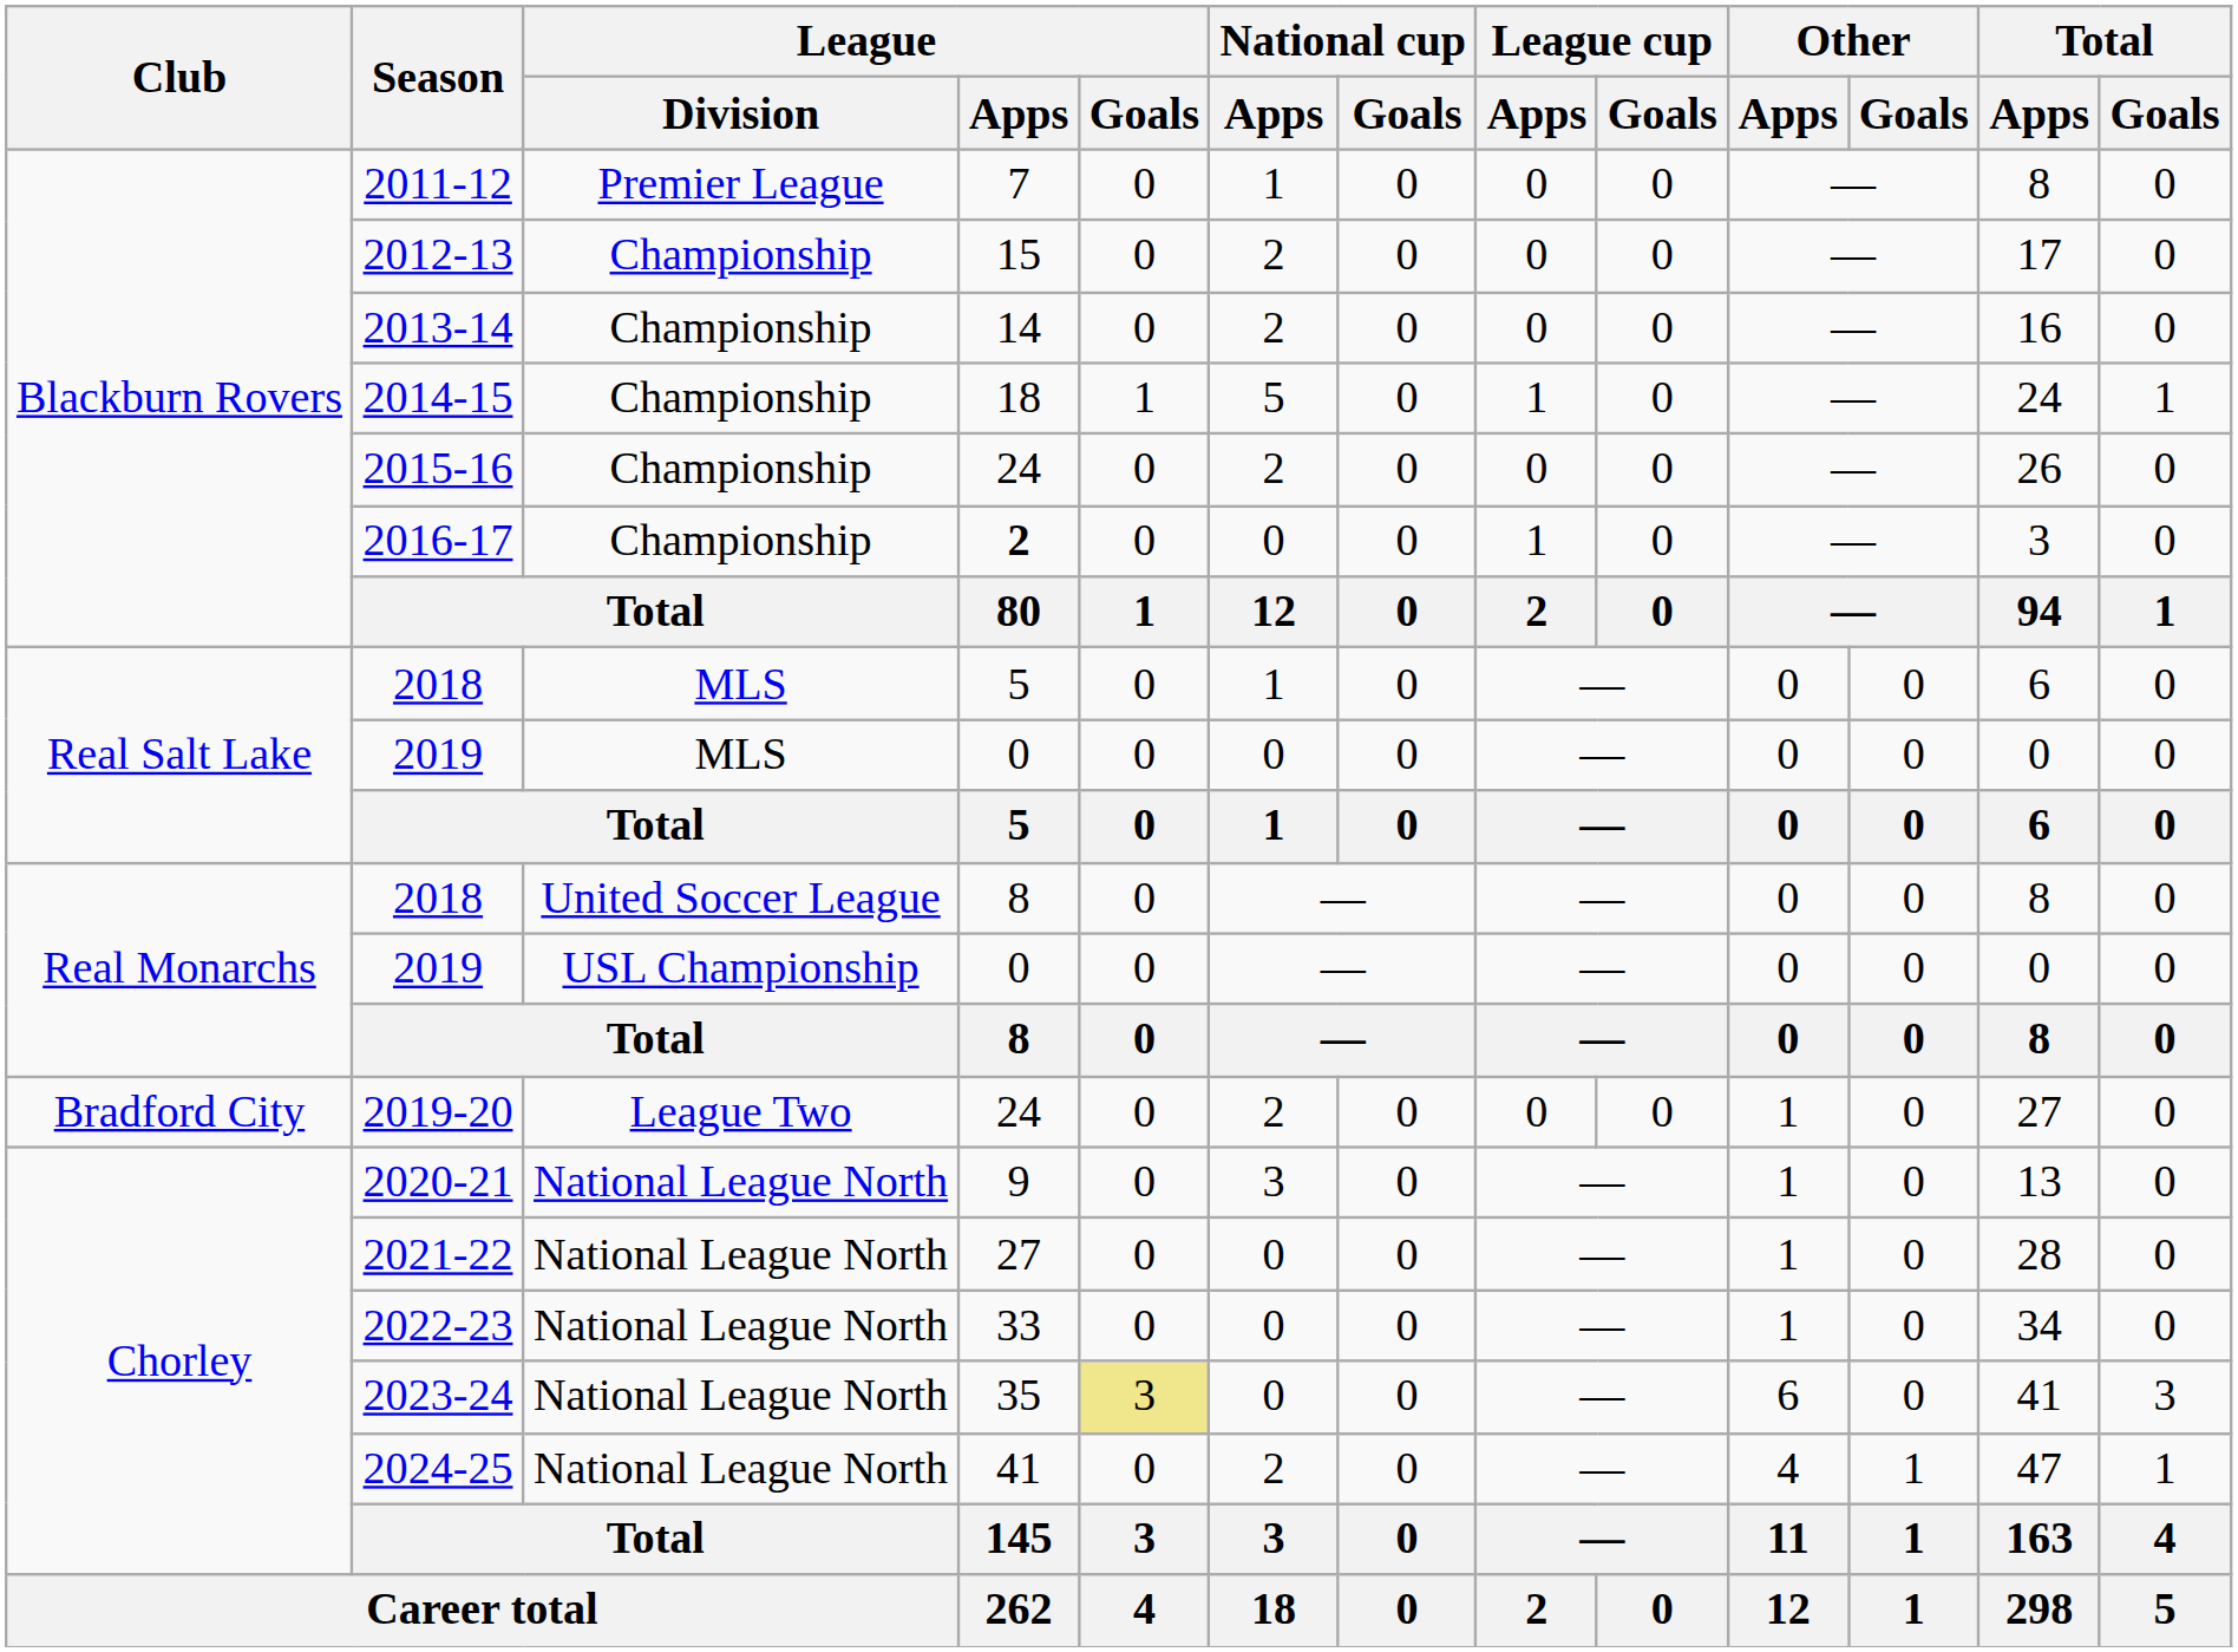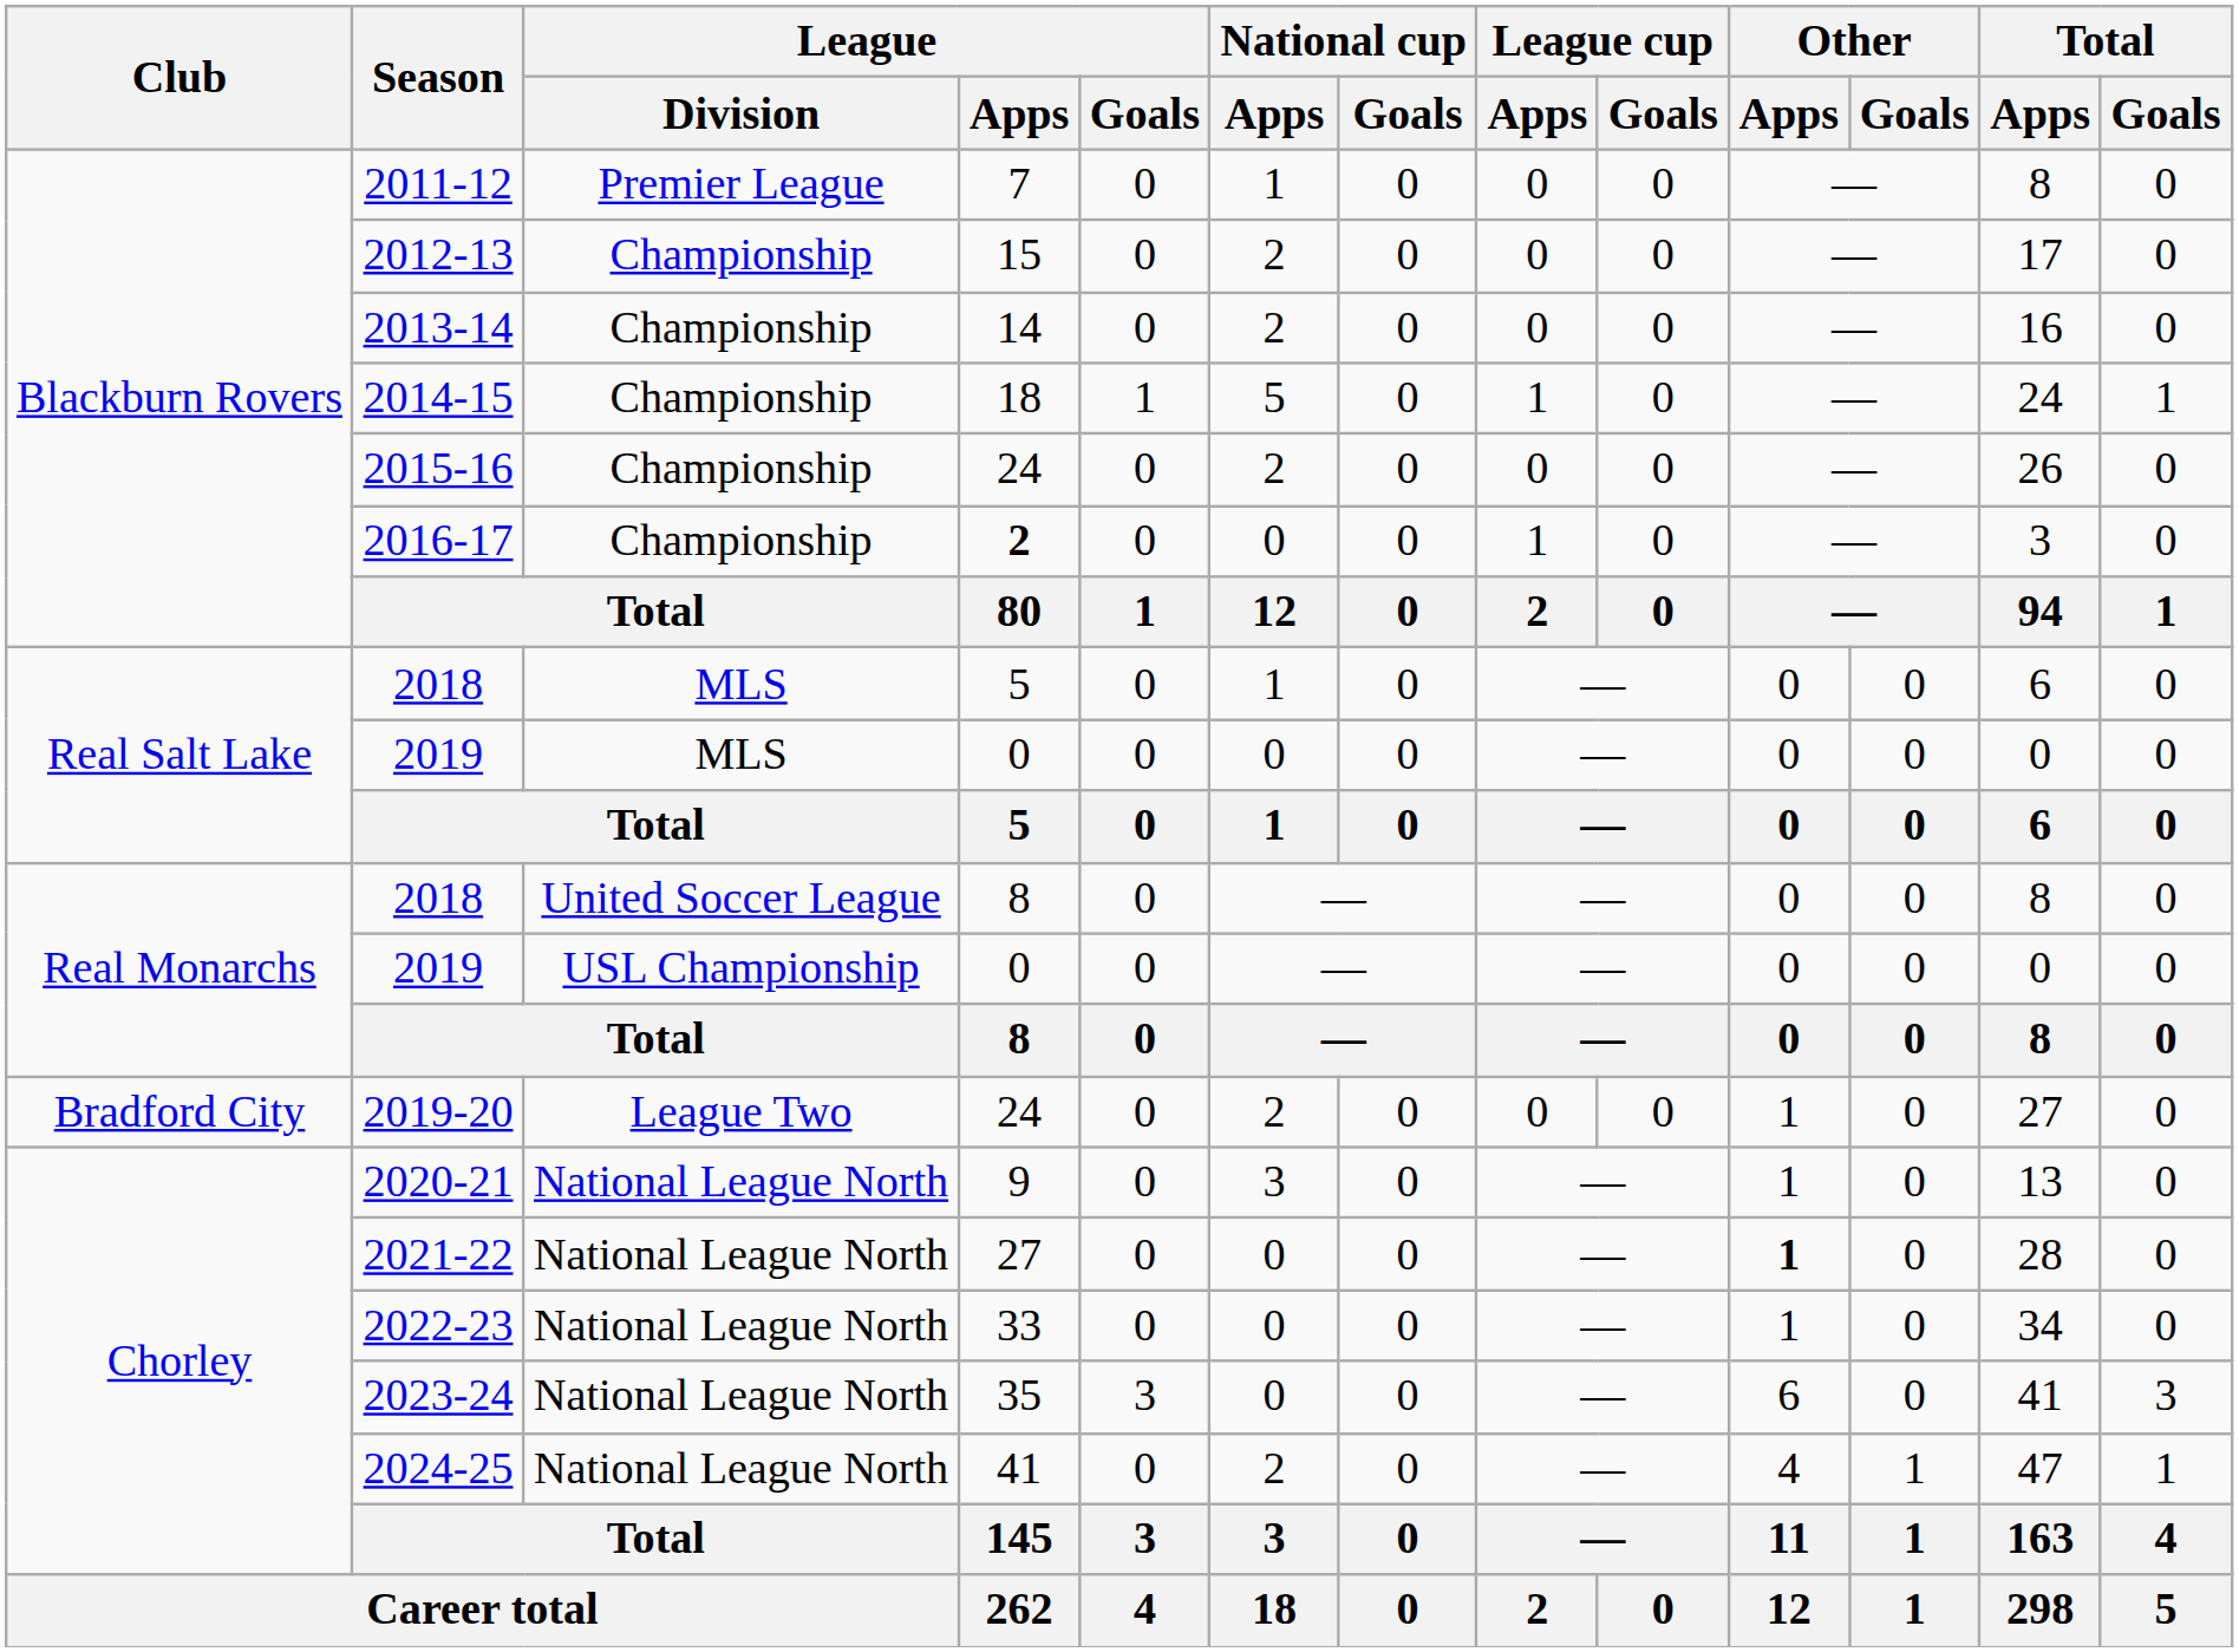2021-22 | Other / Apps: normal -> bold
2023-24 | League / Goals: khaki background -> no background
